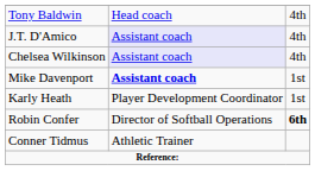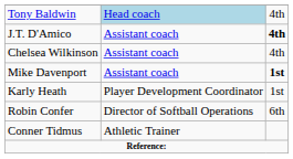Tony Baldwin | column 2: no background -> lightblue background
J.T. D'Amico | column 2: lavender background -> no background
J.T. D'Amico | column 3: normal -> bold
Chelsea Wilkinson | column 2: lavender background -> no background
Mike Davenport | column 2: bold -> normal
Mike Davenport | column 3: normal -> bold
Robin Confer | column 3: bold -> normal
